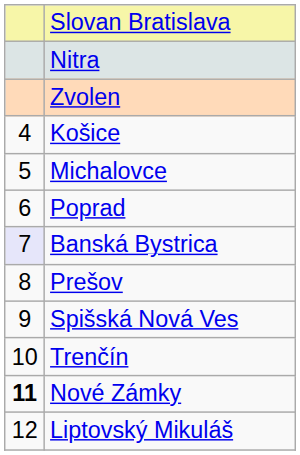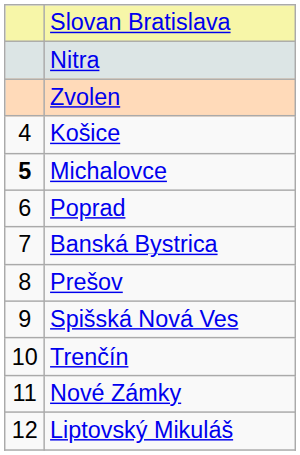Michalovce | column 1: normal -> bold
Banská Bystrica | column 1: lavender background -> no background
Nové Zámky | column 1: bold -> normal
